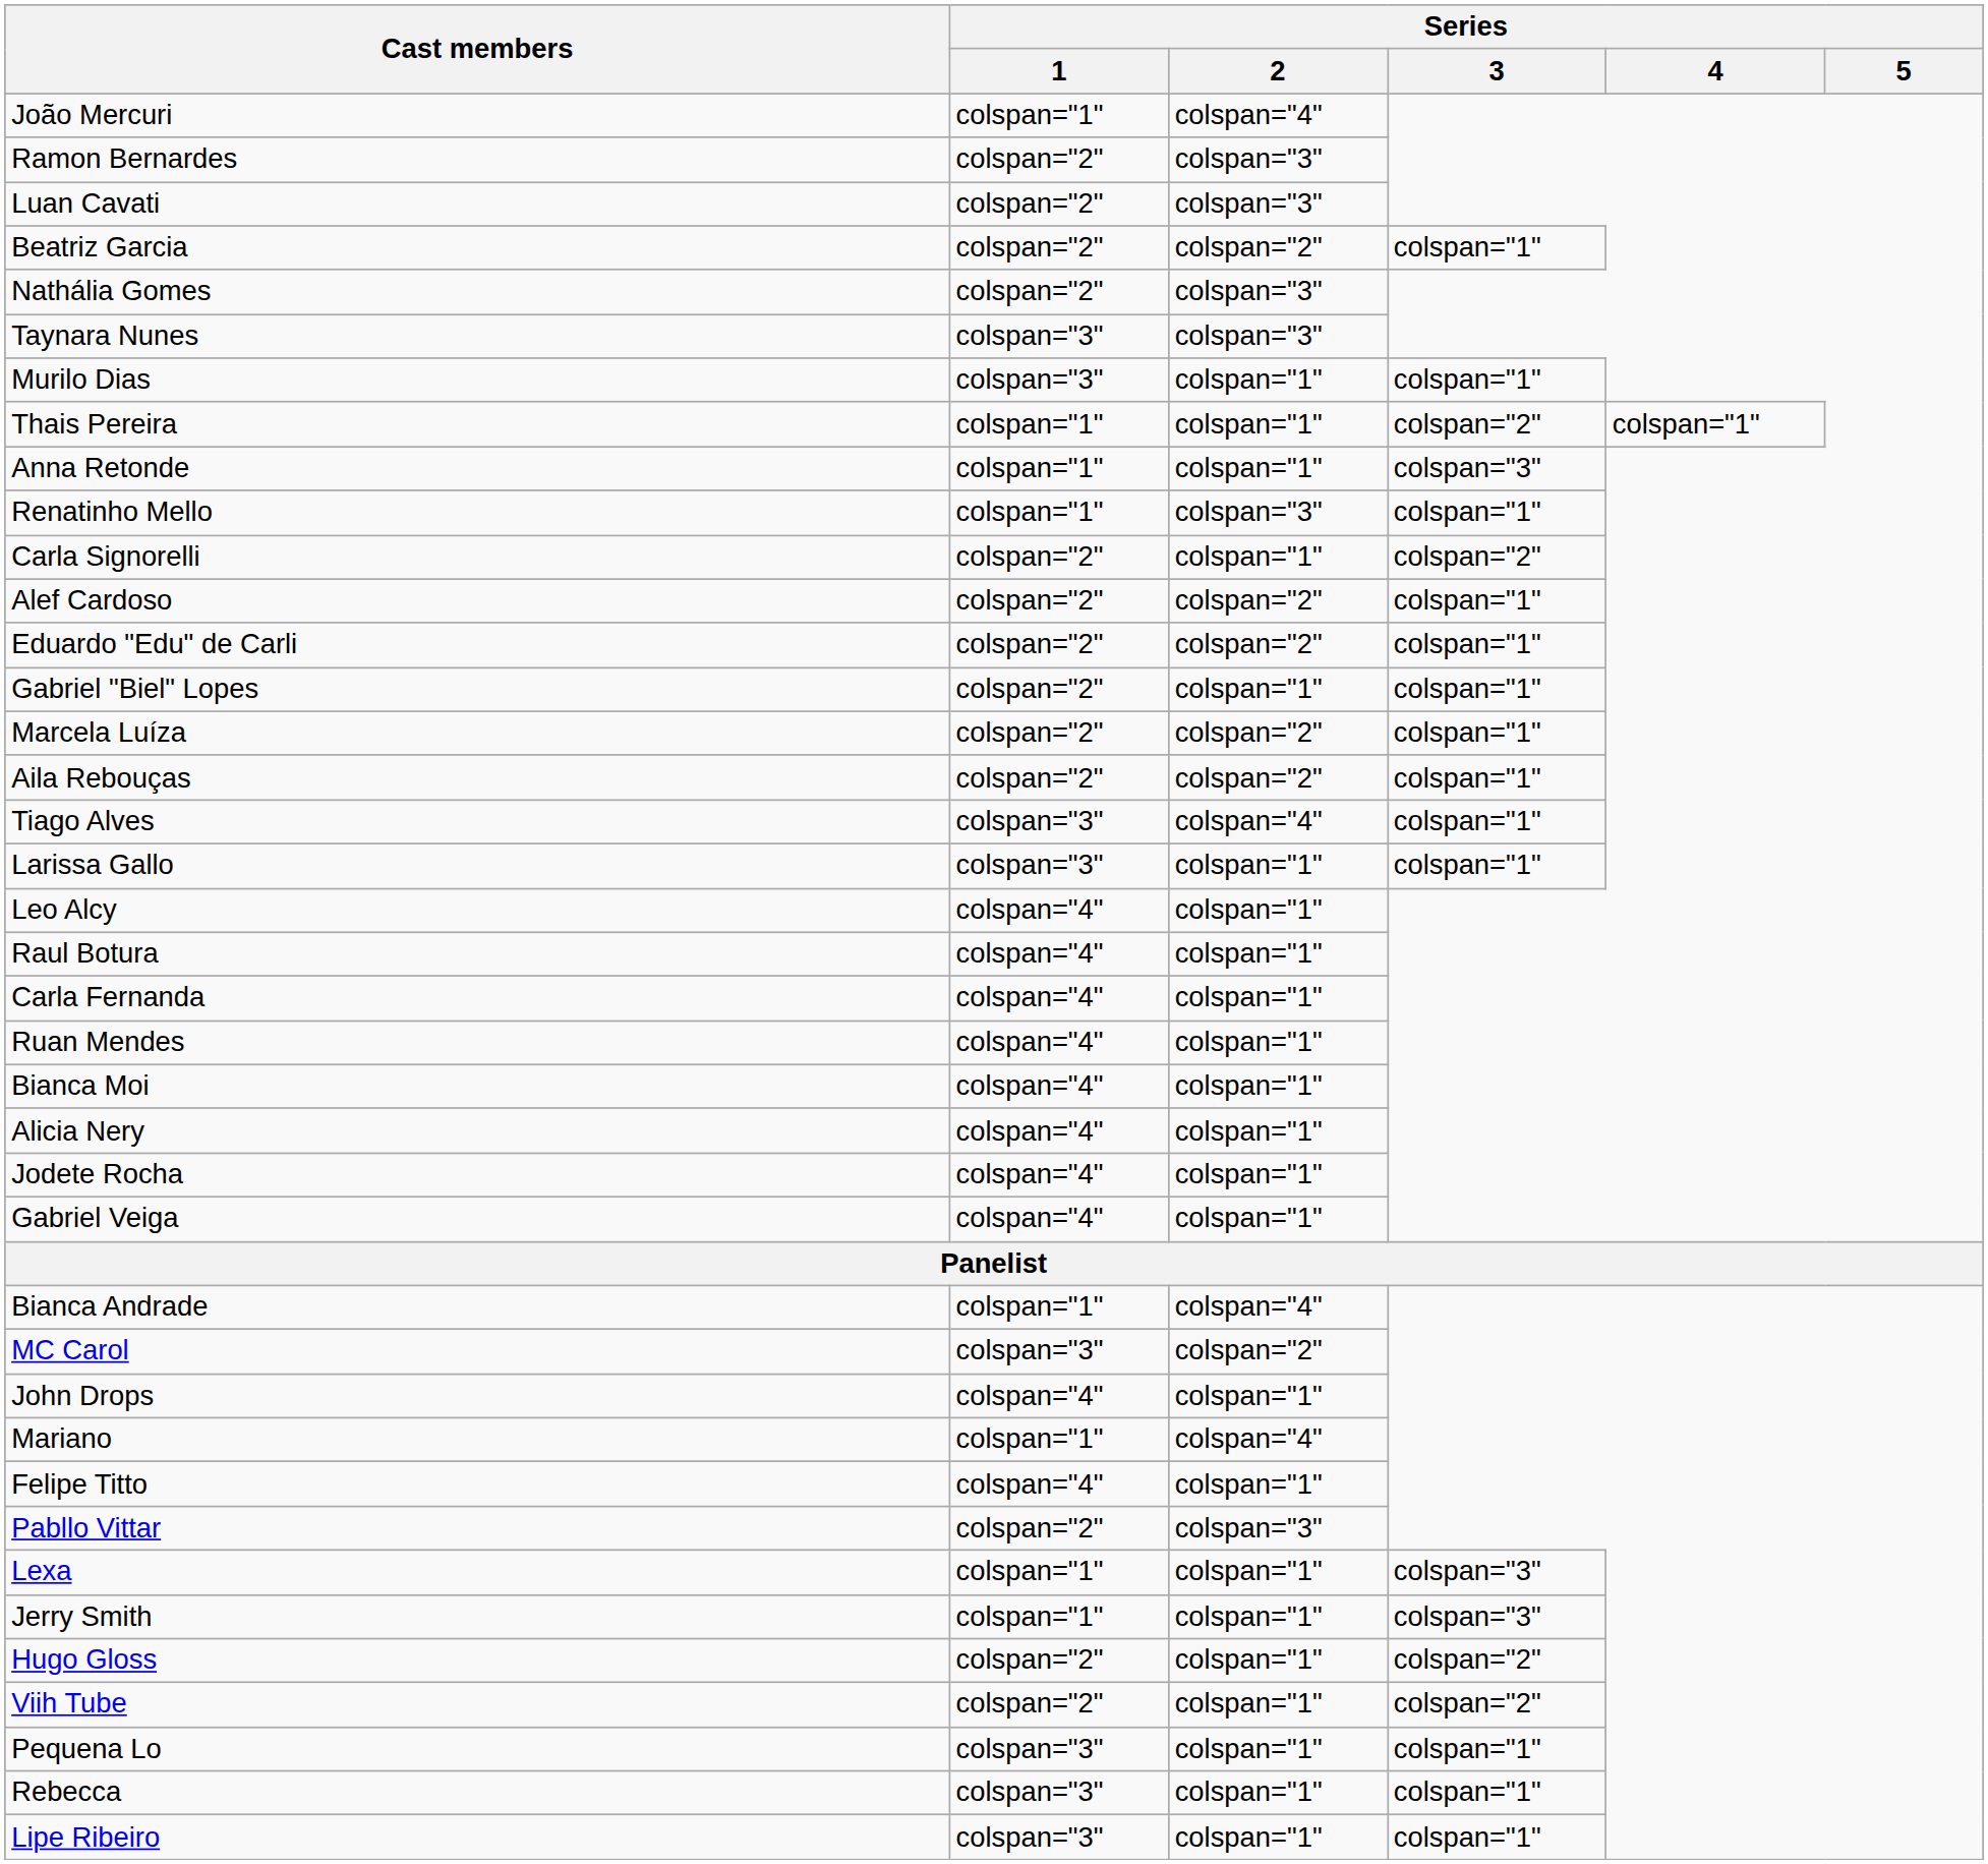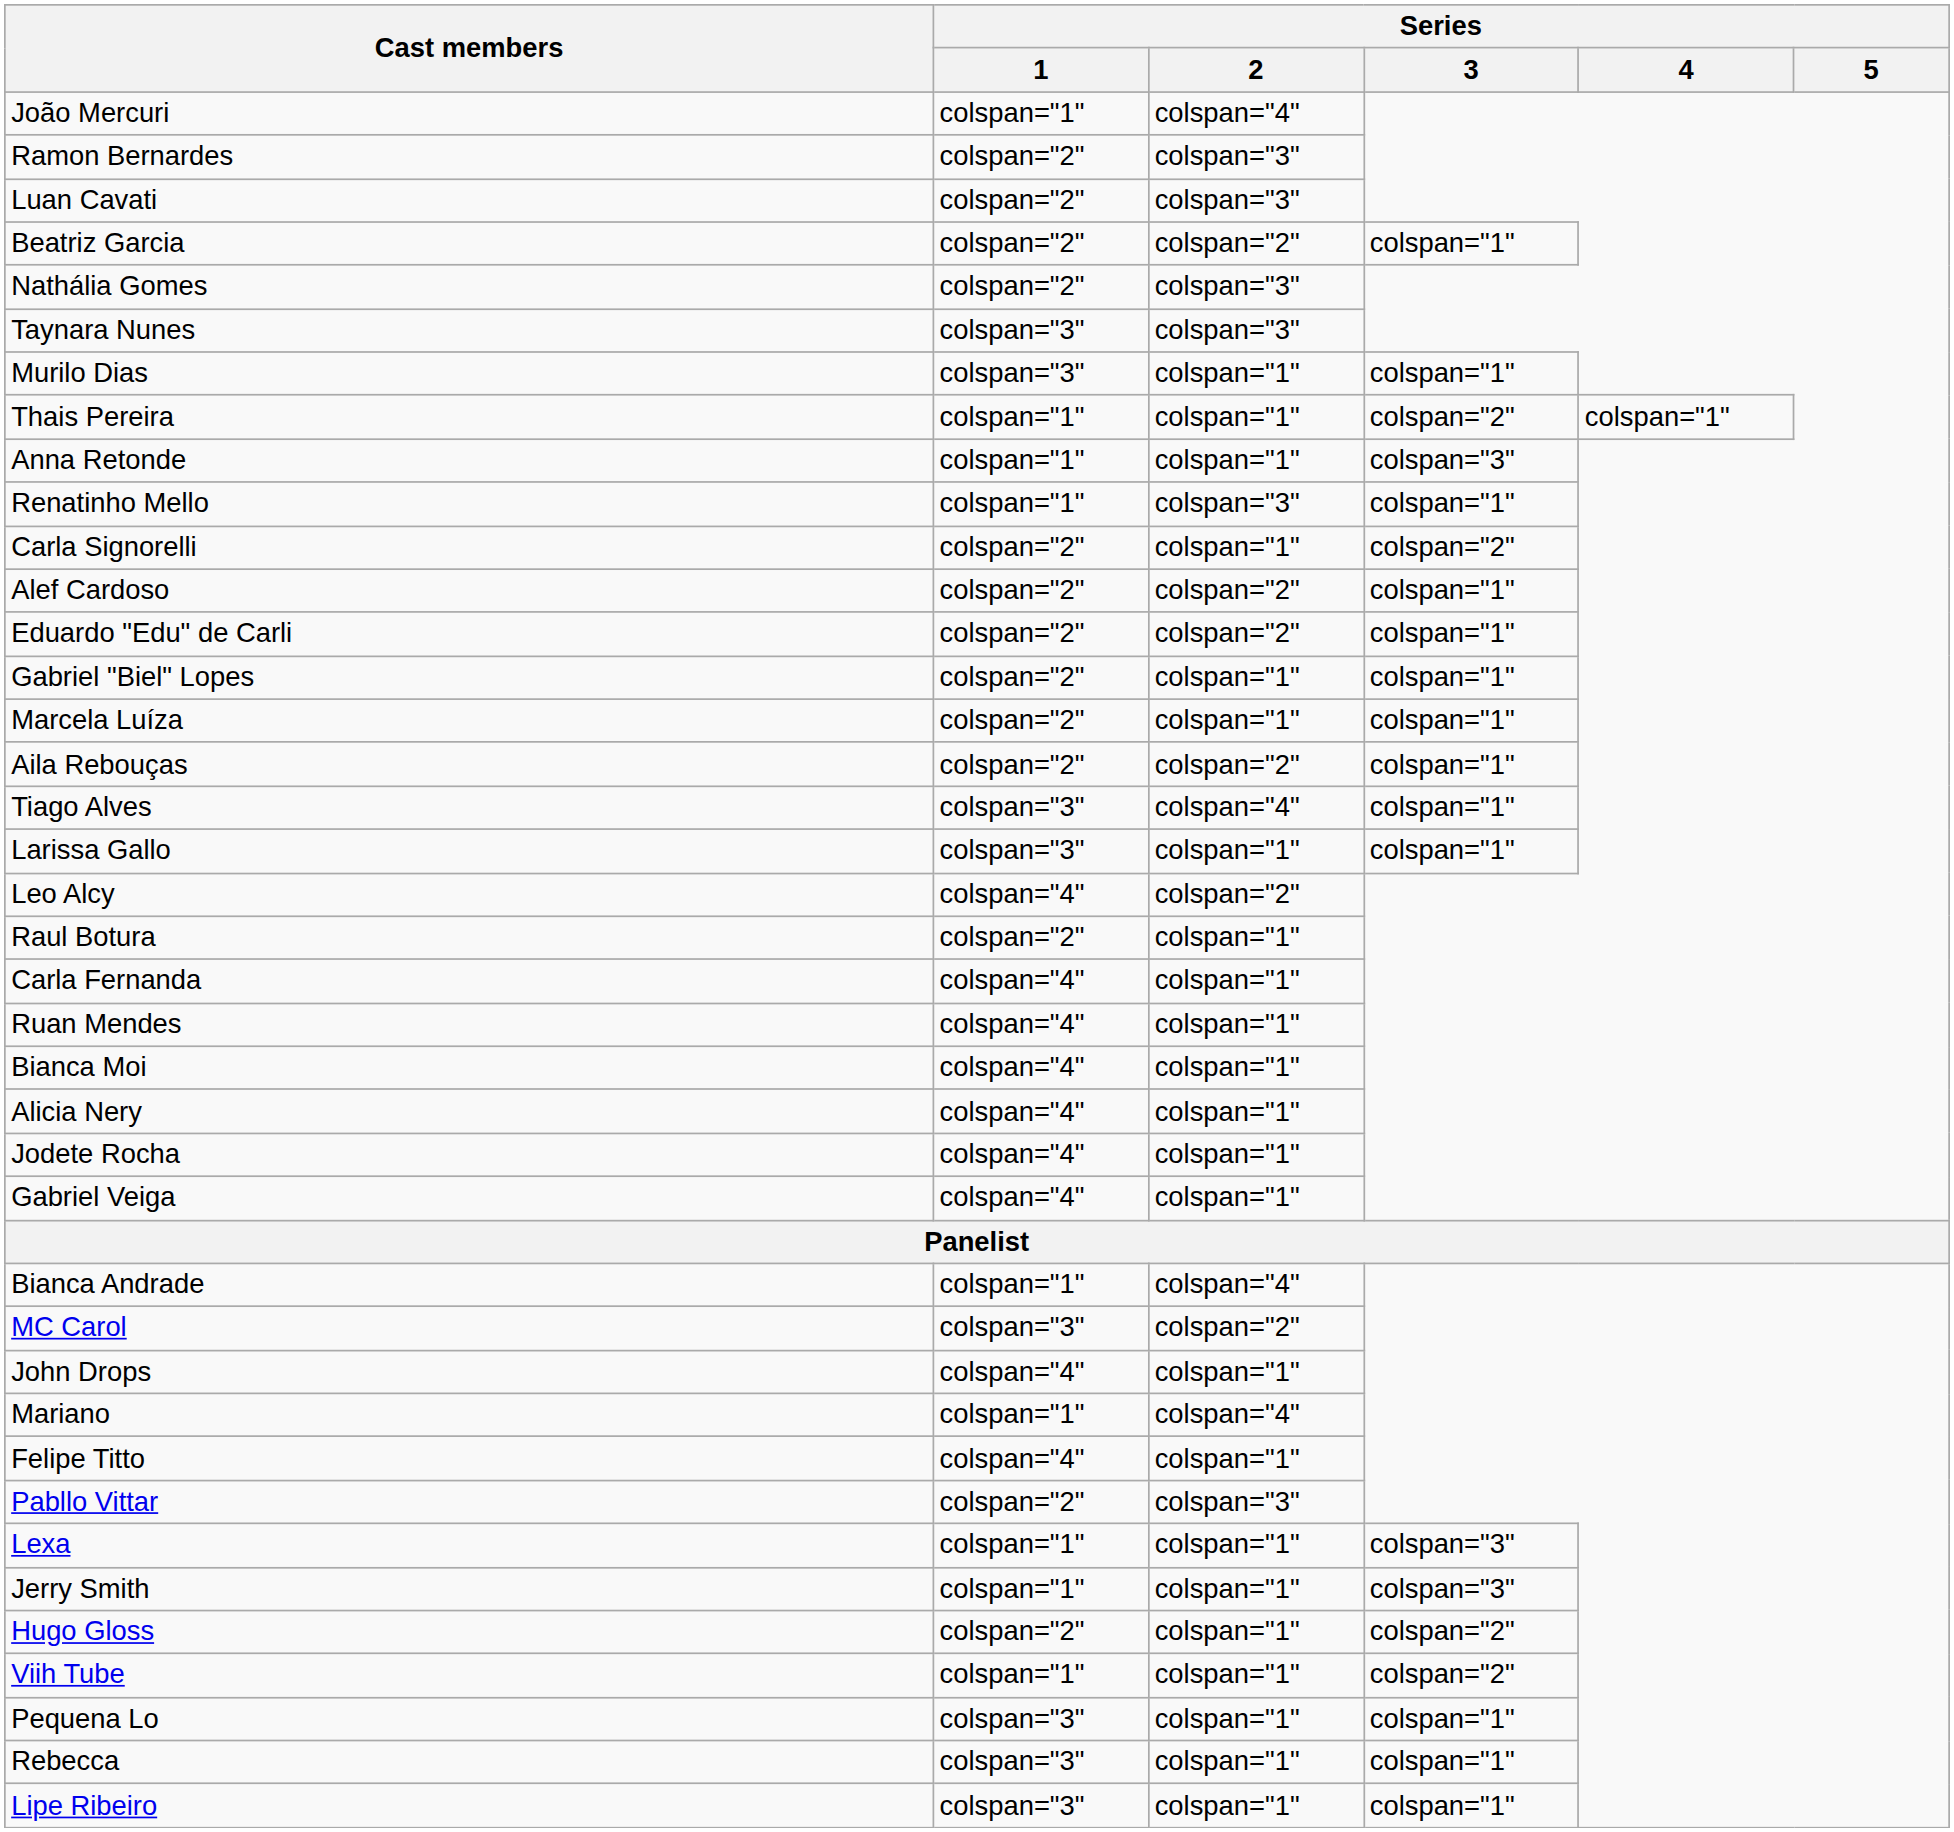Marcela Luíza | Series / 2: colspan="2" -> colspan="1"
Leo Alcy | Series / 2: colspan="1" -> colspan="2"
Raul Botura | Series / 1: colspan="4" -> colspan="2"
Viih Tube | Series / 1: colspan="2" -> colspan="1"
